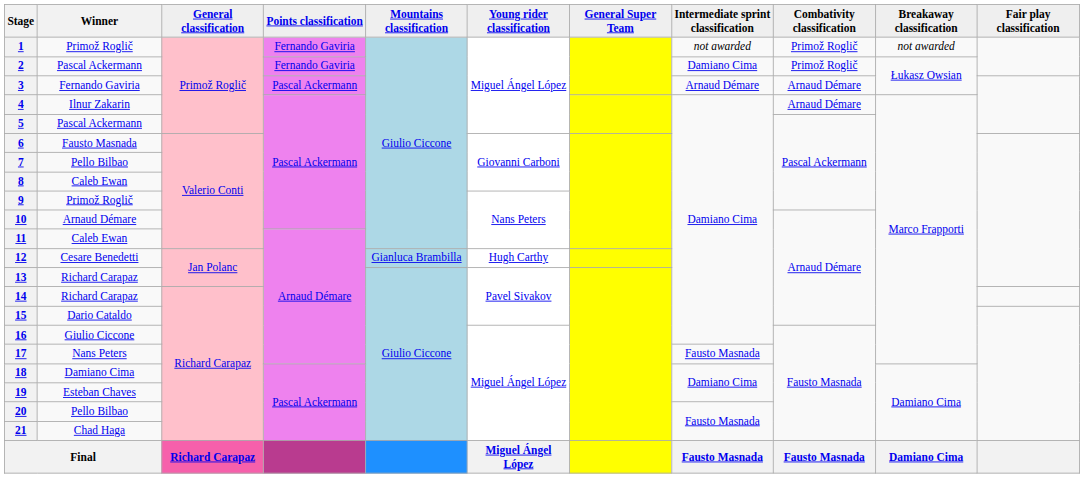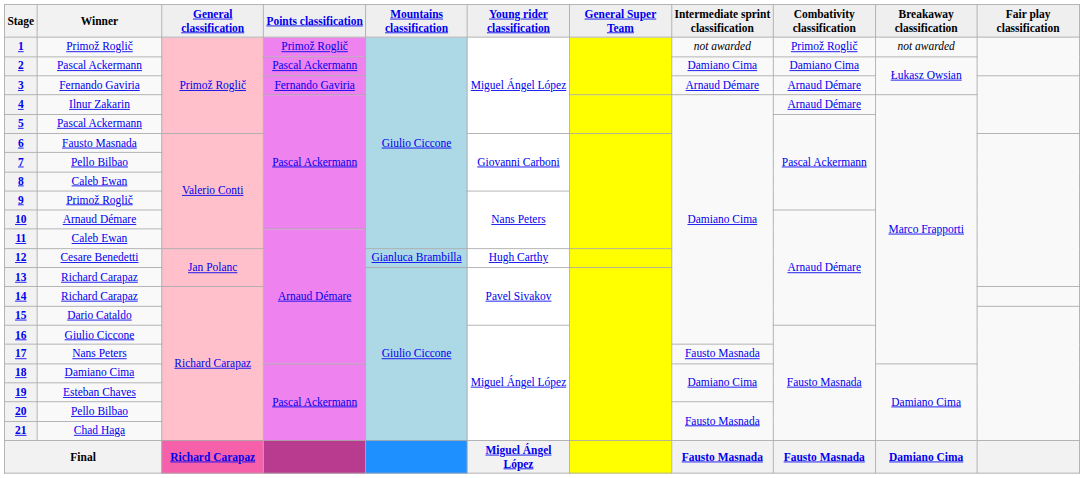1 | Points classification: Fernando Gaviria -> Primož Roglič
2 | Points classification: Fernando Gaviria -> Pascal Ackermann
2 | Combativity classification: Primož Roglič -> Damiano Cima
3 | Points classification: Pascal Ackermann -> Fernando Gaviria
